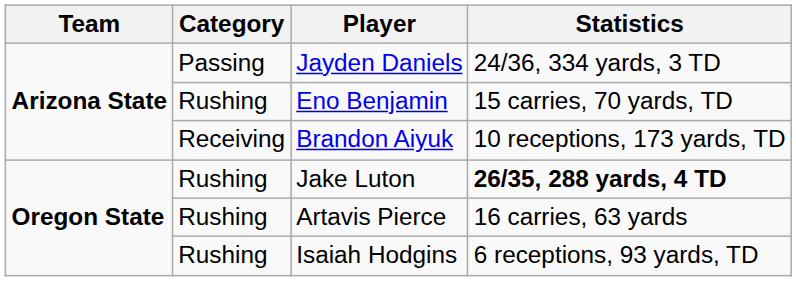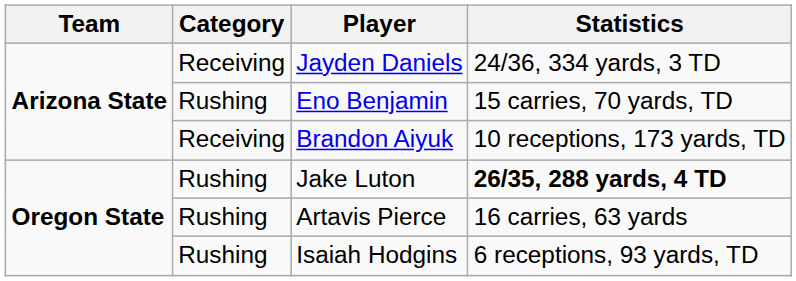Jayden Daniels | Category: Passing -> Receiving
